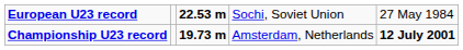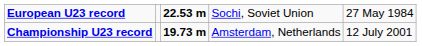Championship U23 record | column 5: bold -> normal
